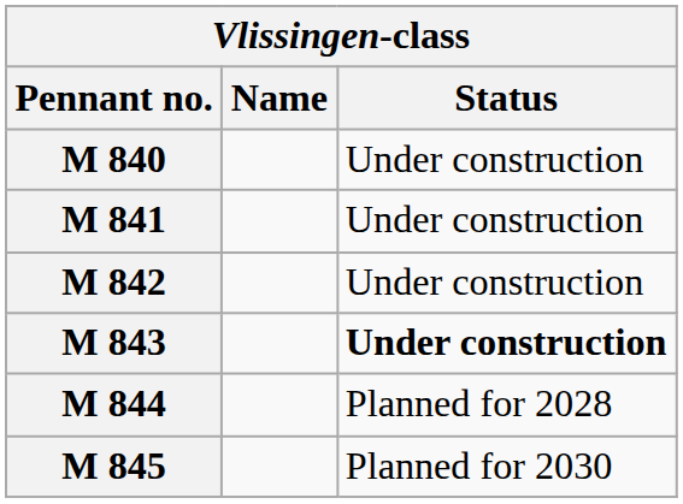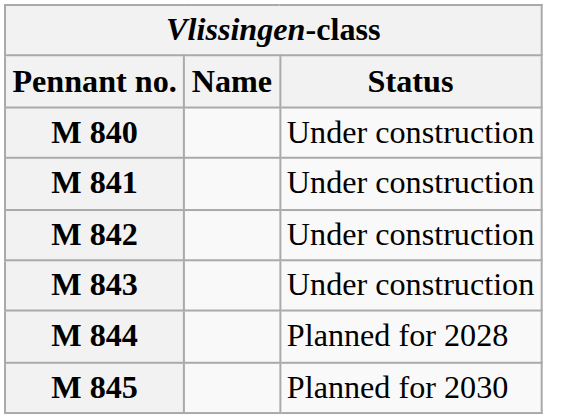M 843 | Status: bold -> normal
